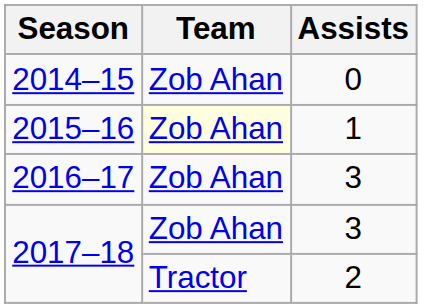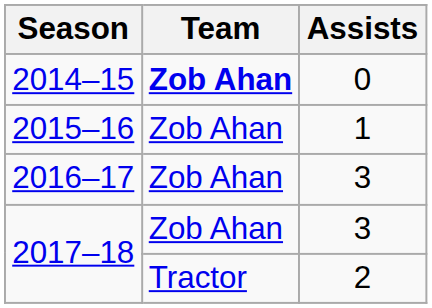2014–15 | Team: normal -> bold
2015–16 | Team: lightyellow background -> no background
